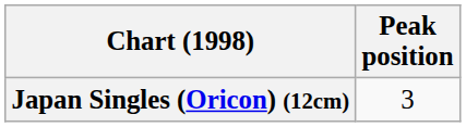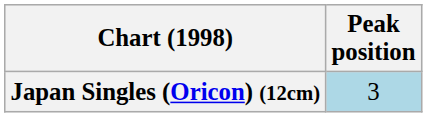Japan Singles (Oricon) (12cm) | Peak position: no background -> lightblue background
